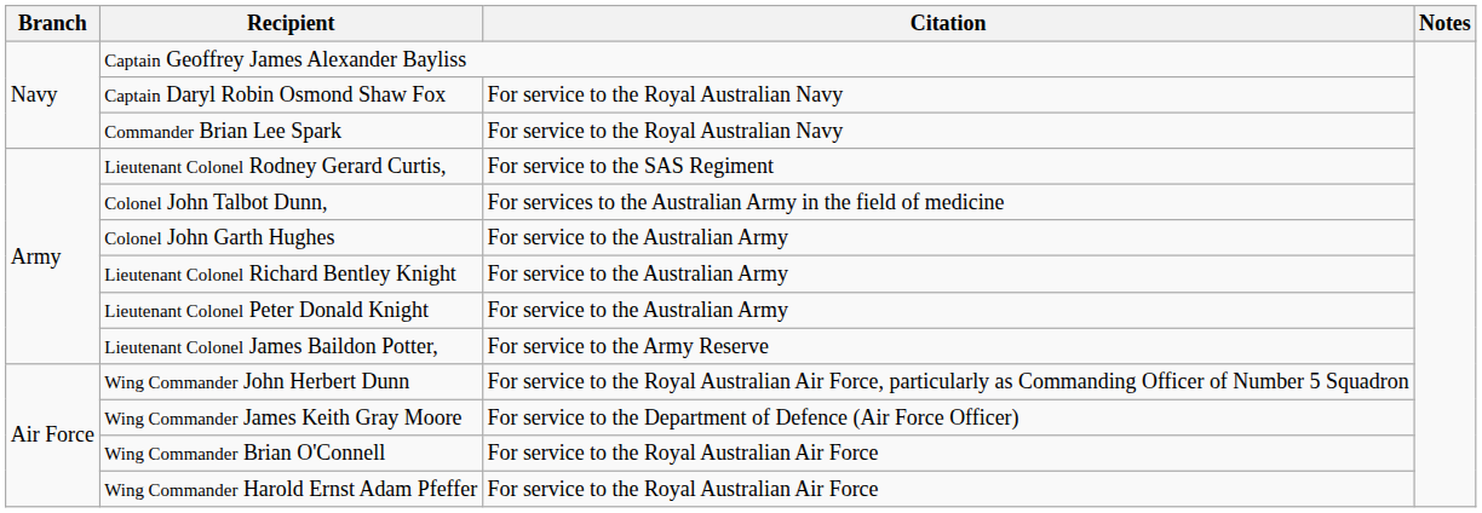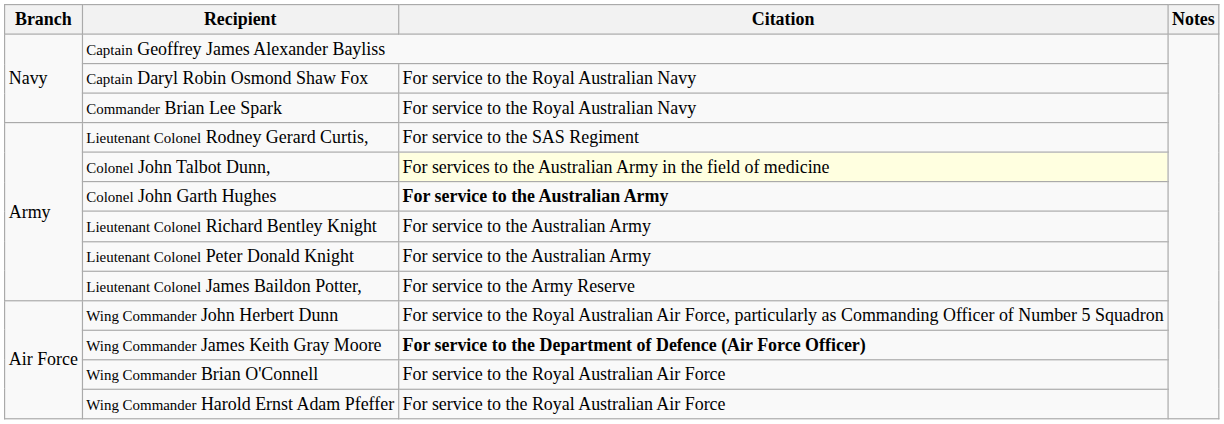Colonel John Talbot Dunn, | Citation: no background -> lightyellow background
Colonel John Garth Hughes | Citation: normal -> bold
Wing Commander James Keith Gray Moore | Citation: normal -> bold
